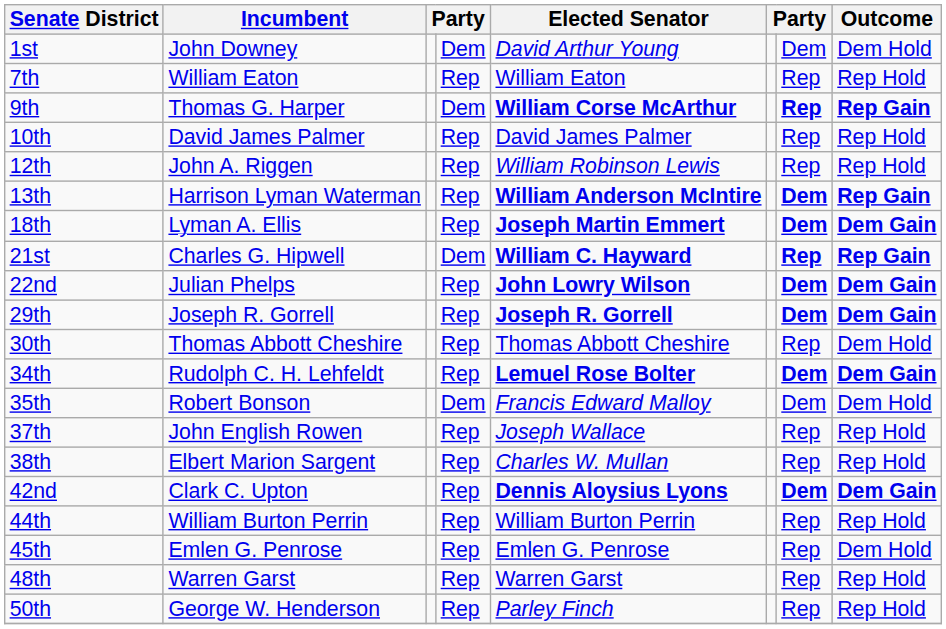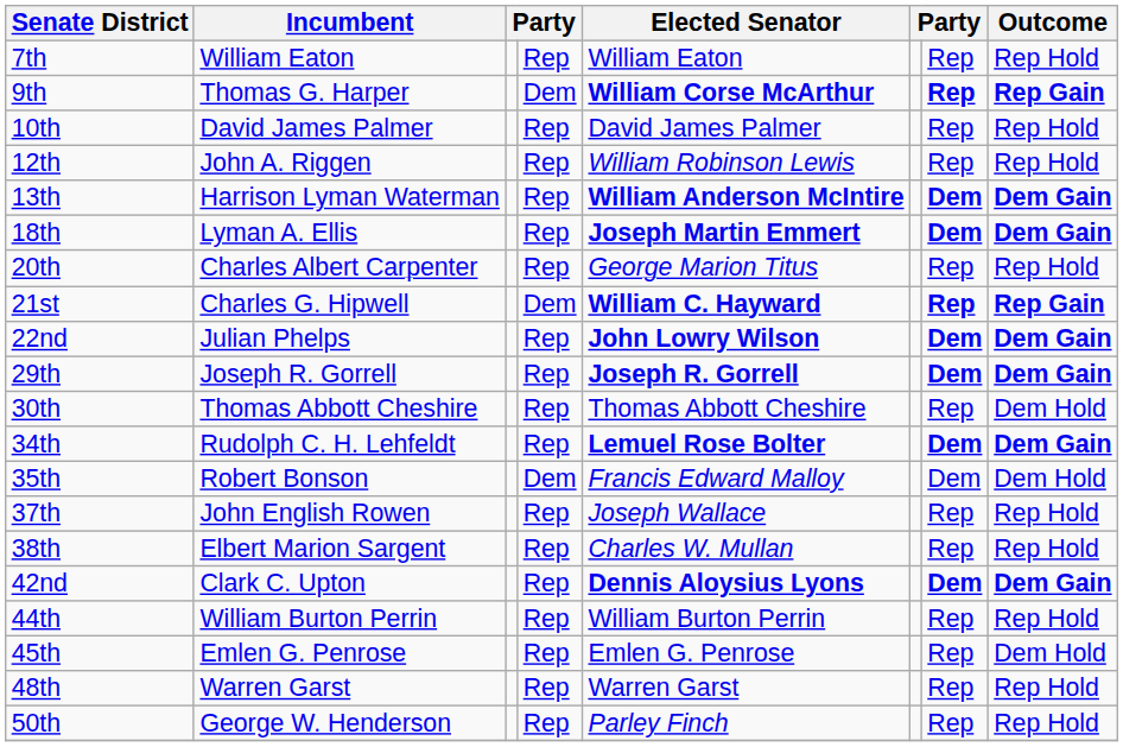- row: 1st | John Downey | Dem | David Arthur Young | Dem | Dem Hold
13th | Outcome: Rep Gain -> Dem Gain
+ row: 20th | Charles Albert Carpenter | Rep | George Marion Titus | Rep | Rep Hold
